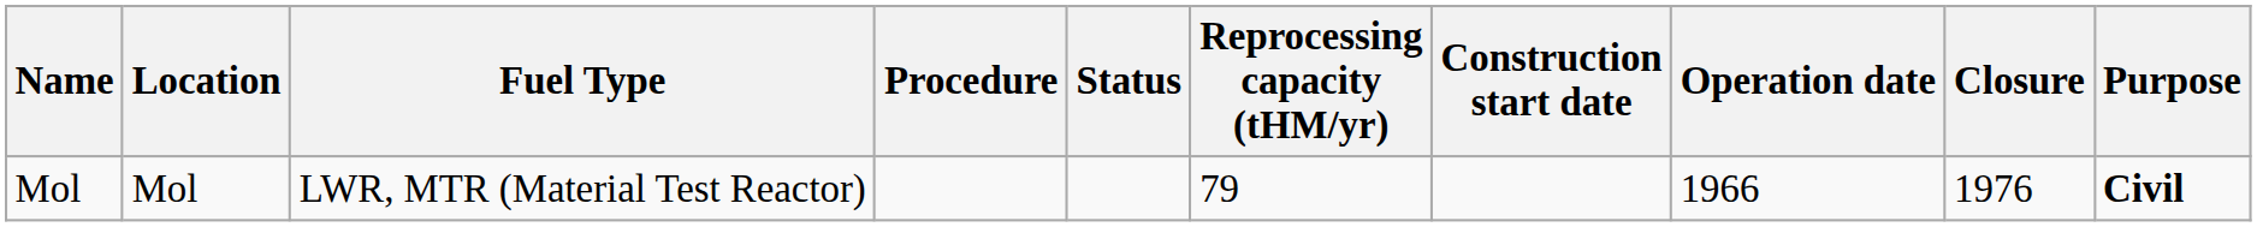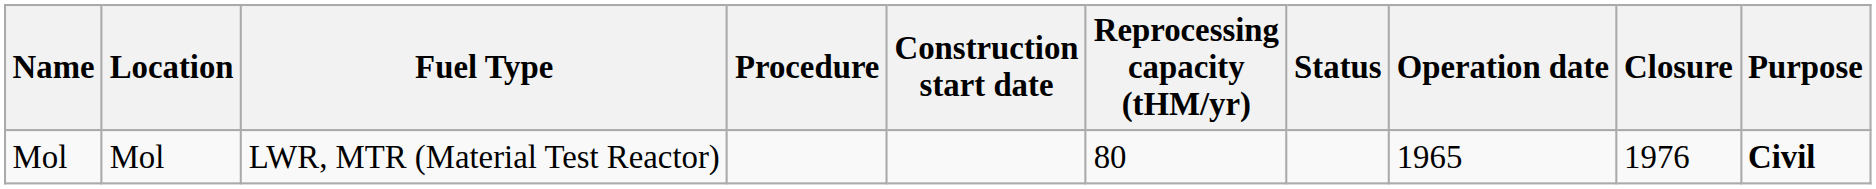columns swapped: Status <-> Construction start date
row 2 | Reprocessing capacity (tHM/yr): 79 -> 80
row 2 | Operation date: 1966 -> 1965
